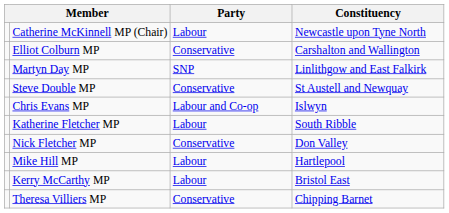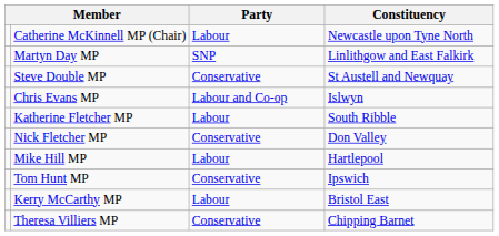- row: Elliot Colburn MP | Conservative | Carshalton and Wallington
+ row: Tom Hunt MP | Conservative | Ipswich
